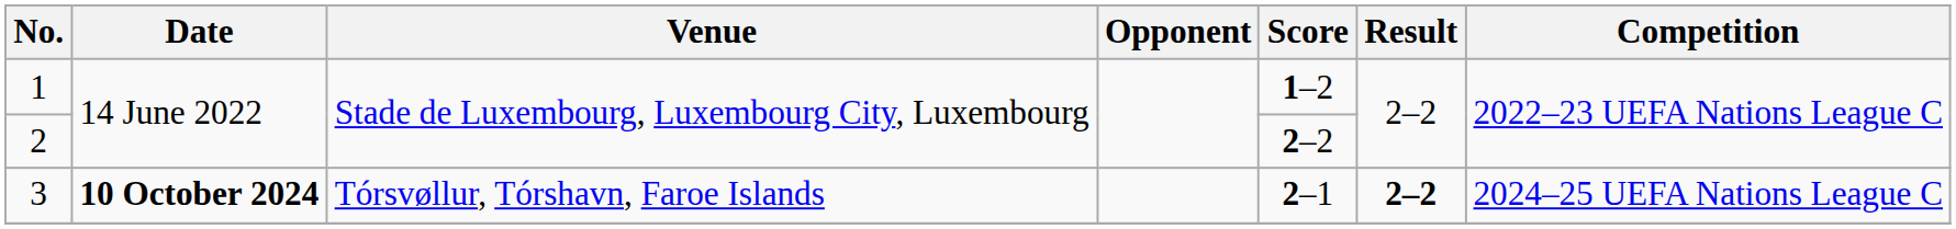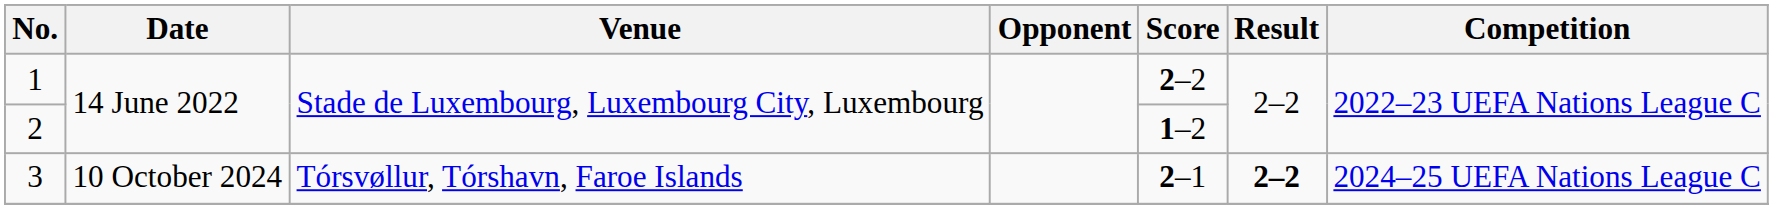1 | Score: 1–2 -> 2–2
2 | Score: 2–2 -> 1–2
3 | Date: bold -> normal
